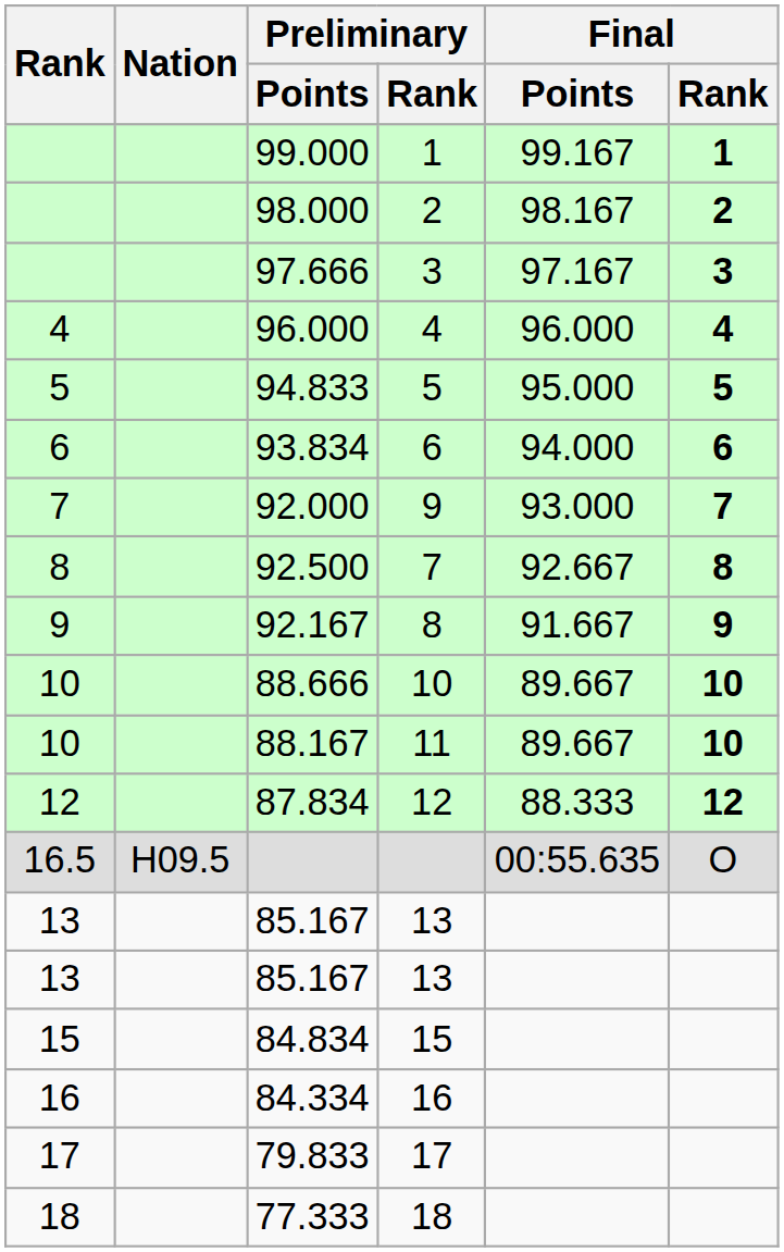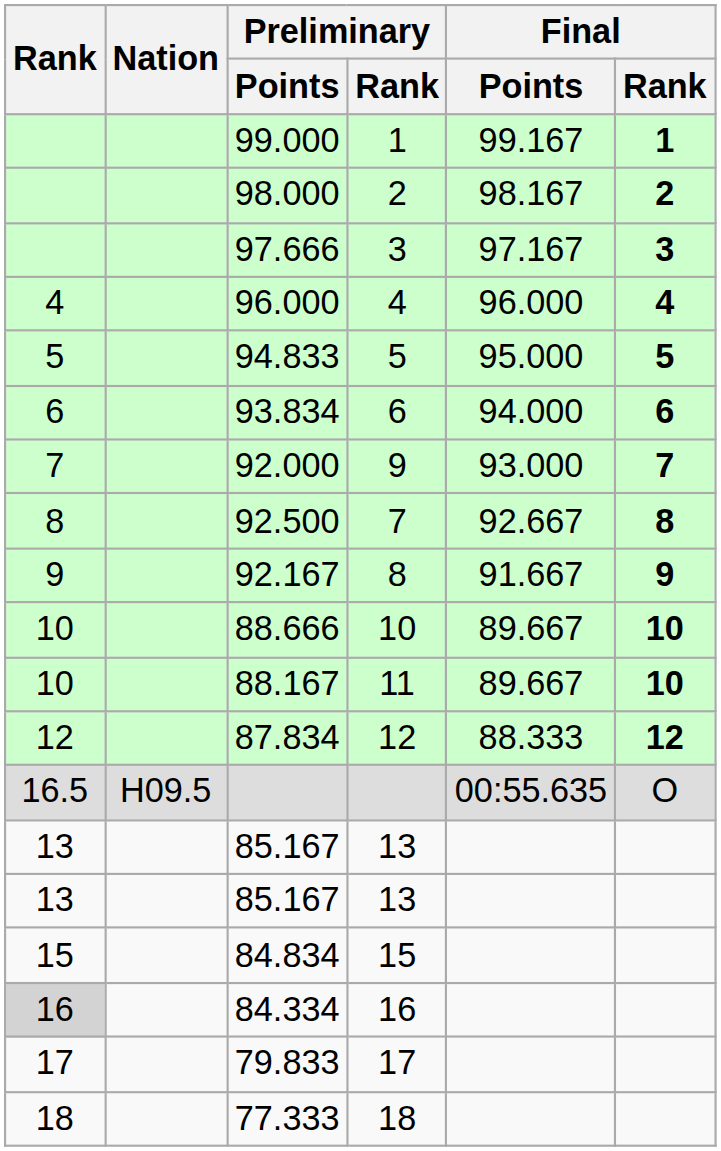84.334 | Rank: no background -> lightgrey background
